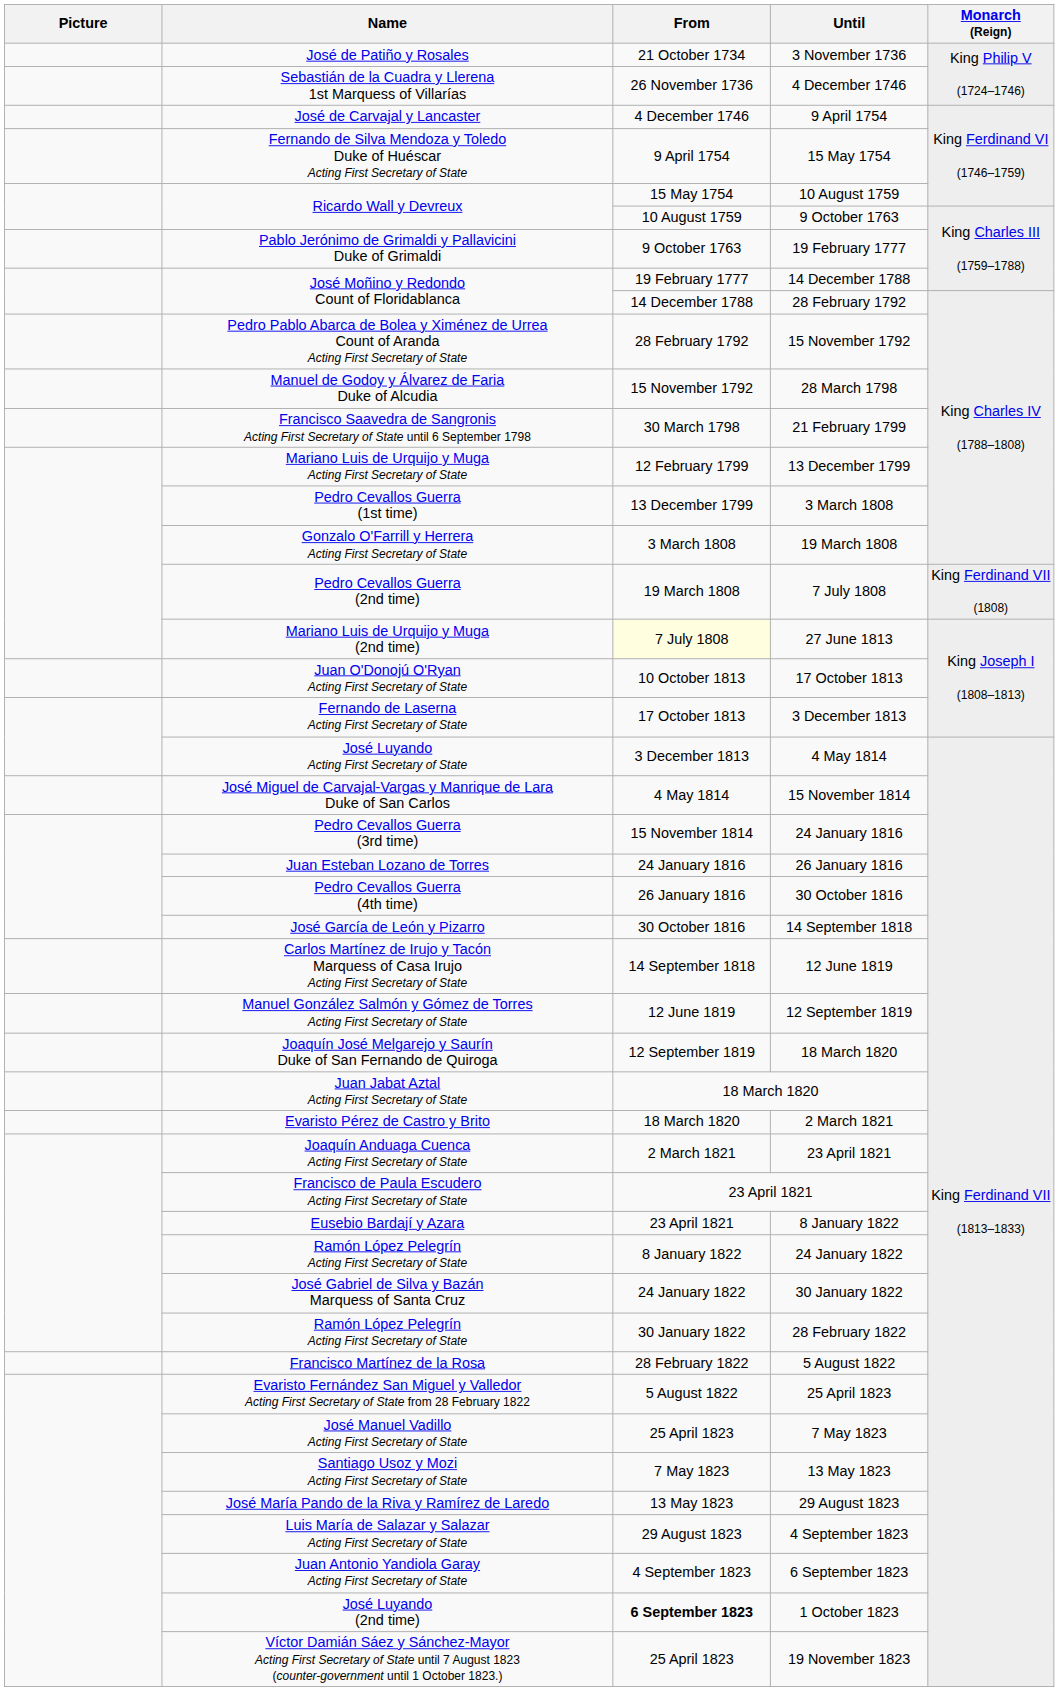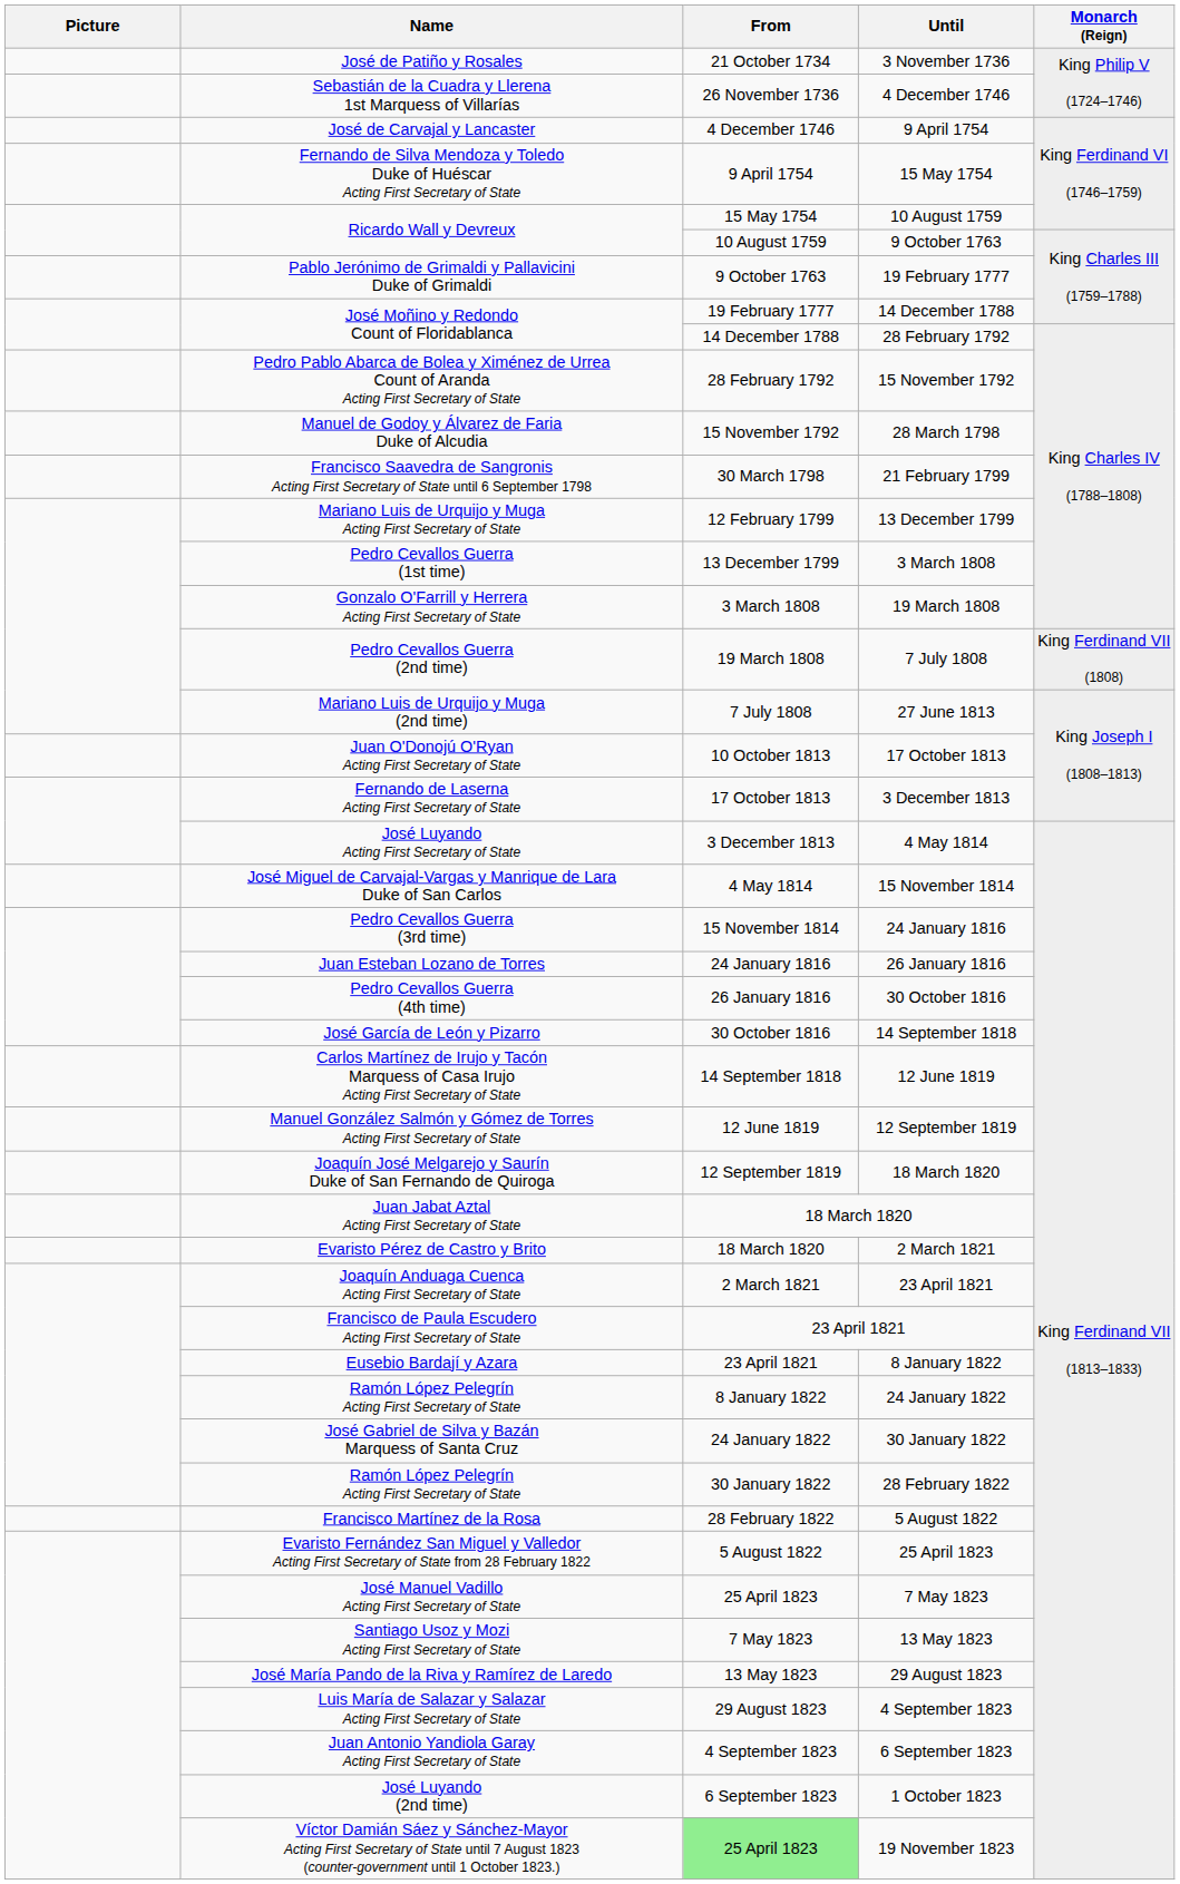27 June 1813 | From: lightyellow background -> no background
1 October 1823 | From: bold -> normal
19 November 1823 | From: no background -> lightgreen background
